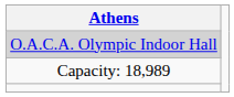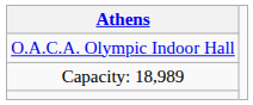O.A.C.A. Olympic Indoor Hall | Athens: lightgrey background -> no background
